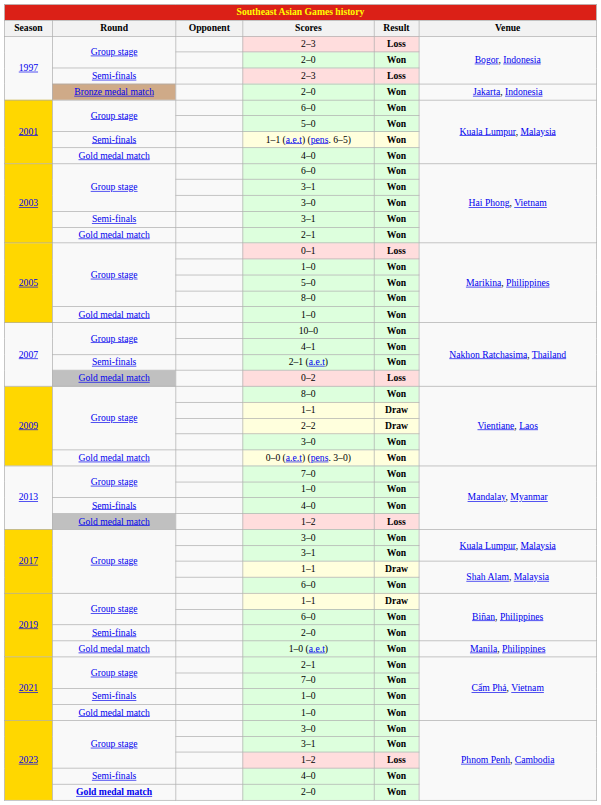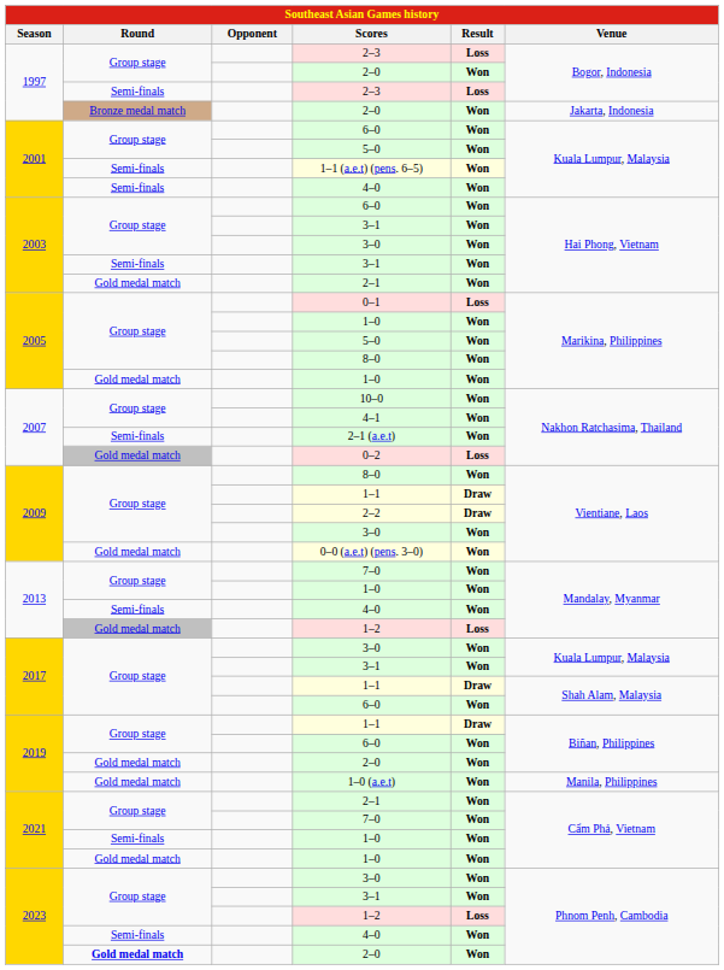2001 / 4–0 | Round: Gold medal match -> Semi-finals
2019 / 2–0 | Round: Semi-finals -> Gold medal match
